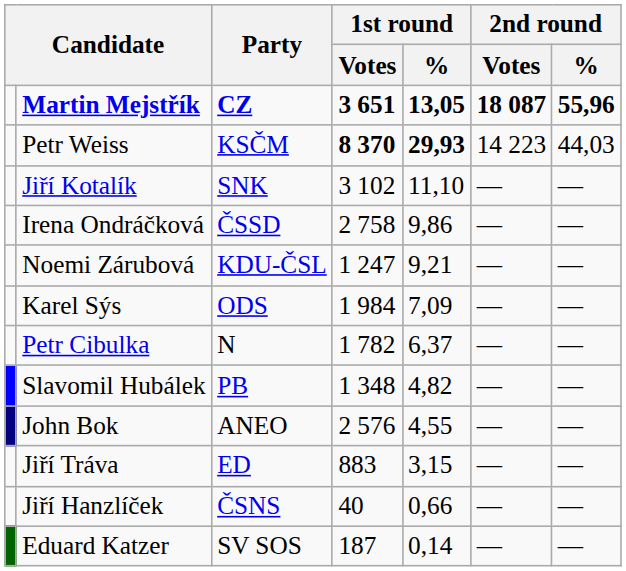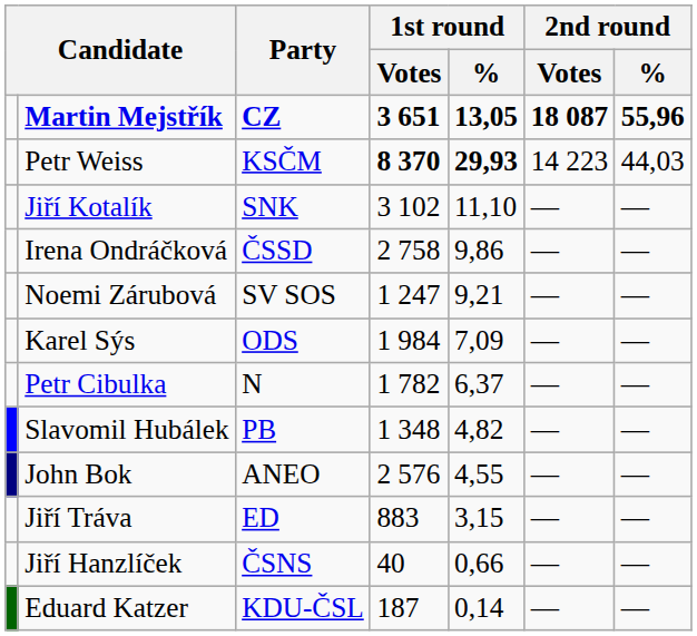Noemi Zárubová | Party: KDU-ČSL -> SV SOS
Eduard Katzer | Party: SV SOS -> KDU-ČSL
